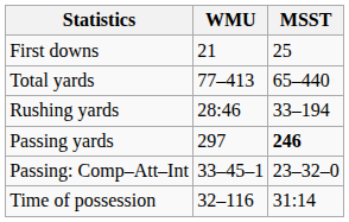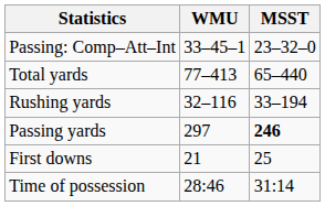rows swapped: First downs <-> Passing: Comp–Att–Int
Rushing yards | WMU: 28:46 -> 32–116
Time of possession | WMU: 32–116 -> 28:46
